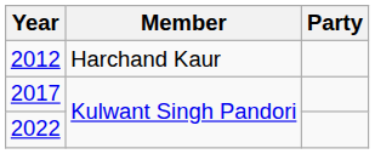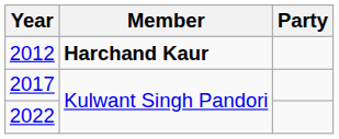2012 | Member: normal -> bold
